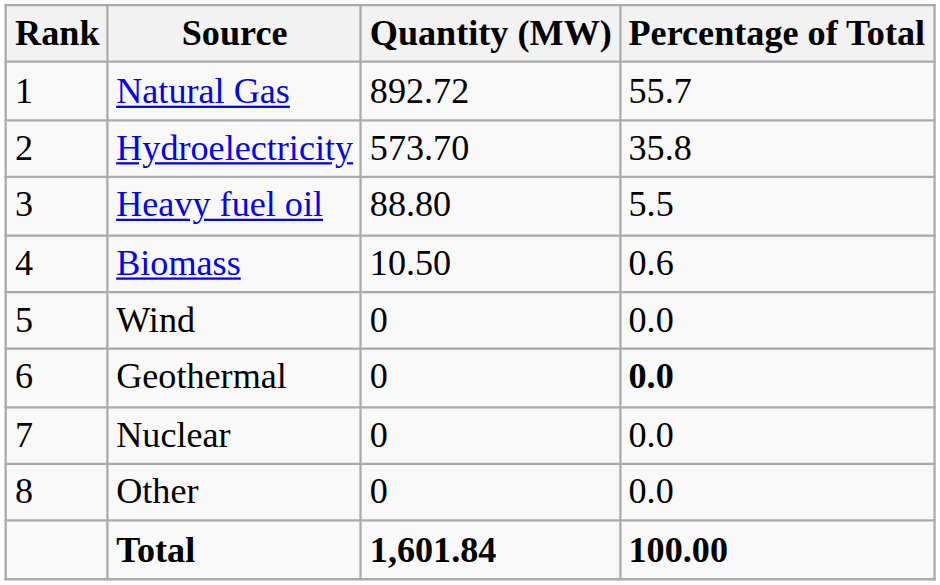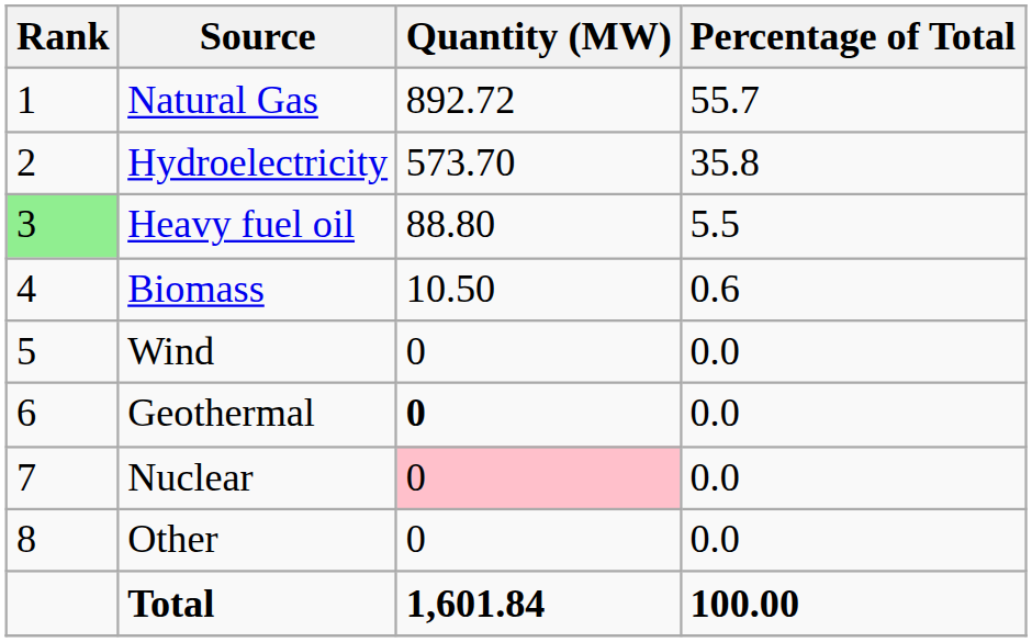Heavy fuel oil | Rank: no background -> lightgreen background
Geothermal | Quantity (MW): normal -> bold
Geothermal | Percentage of Total: bold -> normal
Nuclear | Quantity (MW): no background -> pink background
